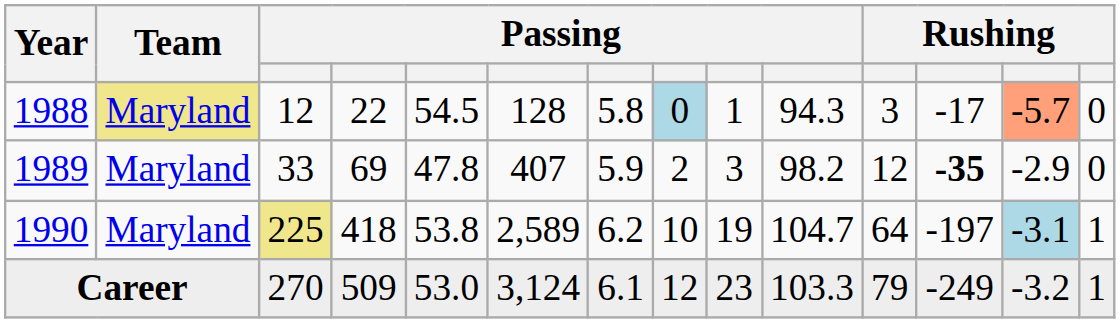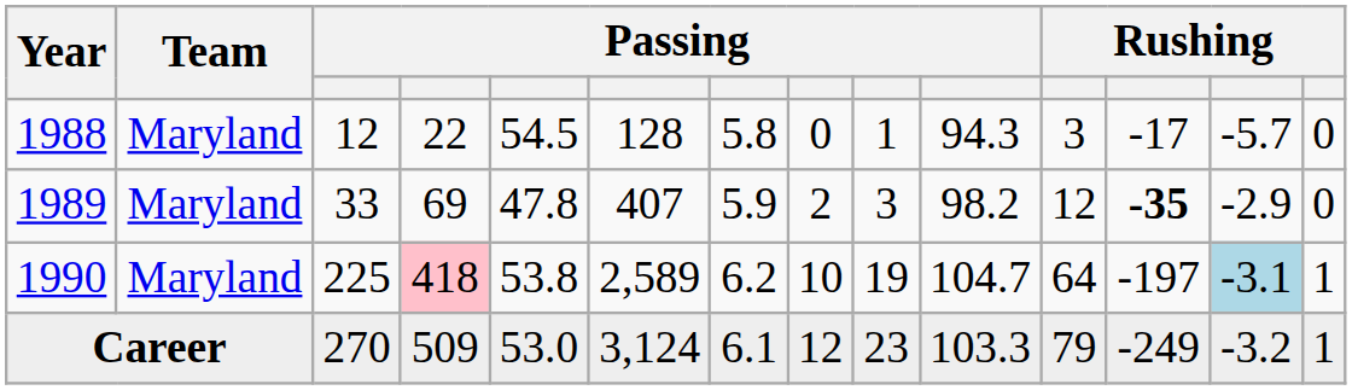1988 | Team: khaki background -> no background
1988 | column 8: lightblue background -> no background
1988 | column 13: lightsalmon background -> no background
1990 | column 3: khaki background -> no background
1990 | column 4: no background -> pink background
